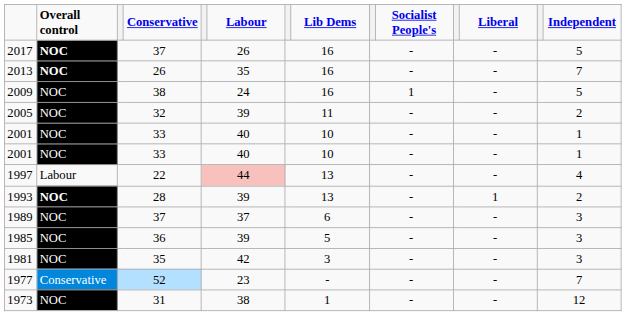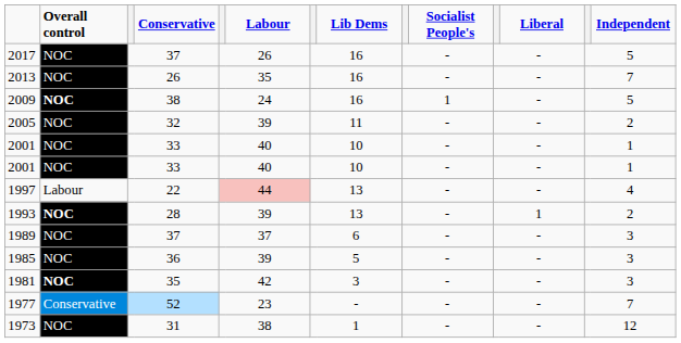2017 | Overall control: bold -> normal
2013 | Overall control: bold -> normal
2009 | Overall control: normal -> bold
1981 | Overall control: normal -> bold
